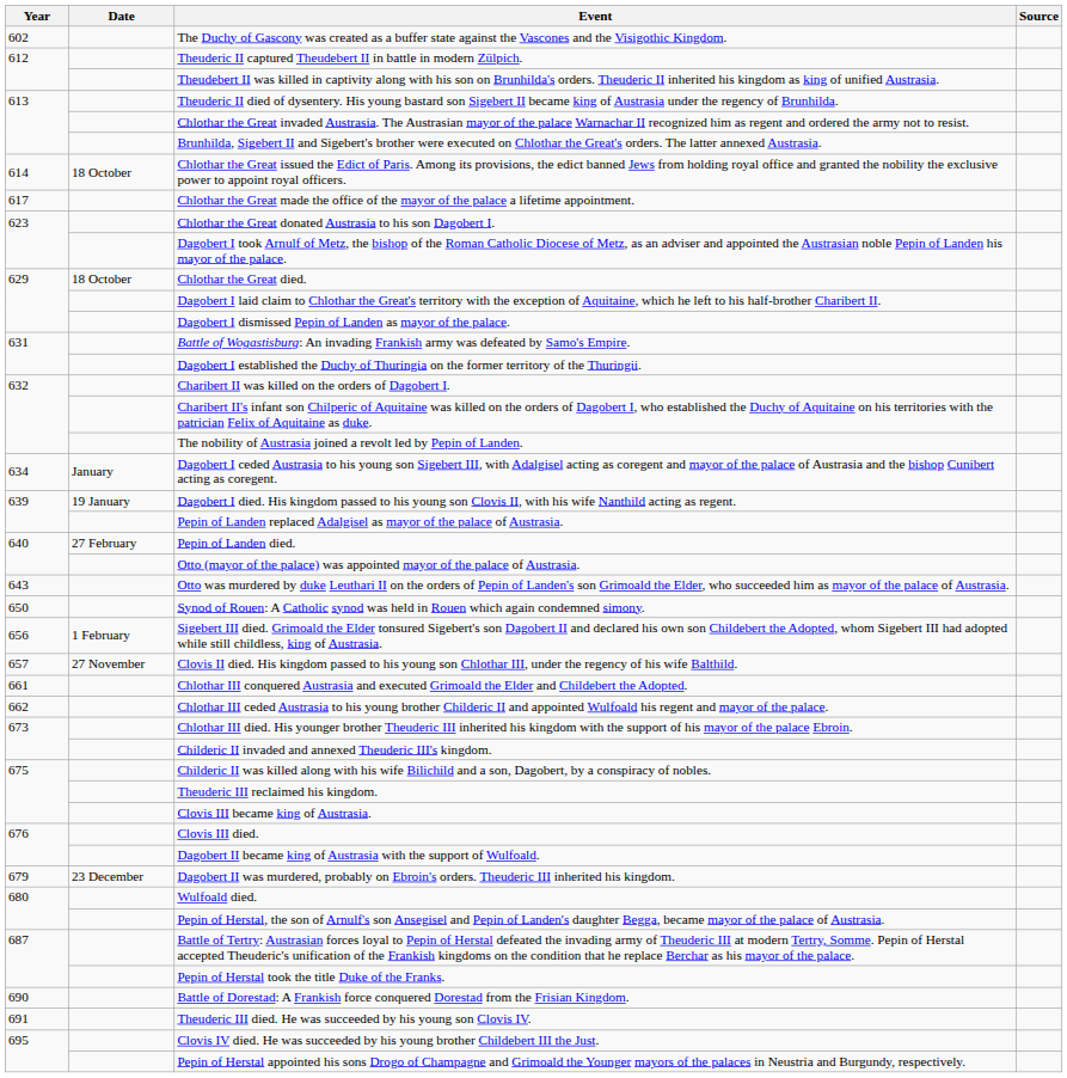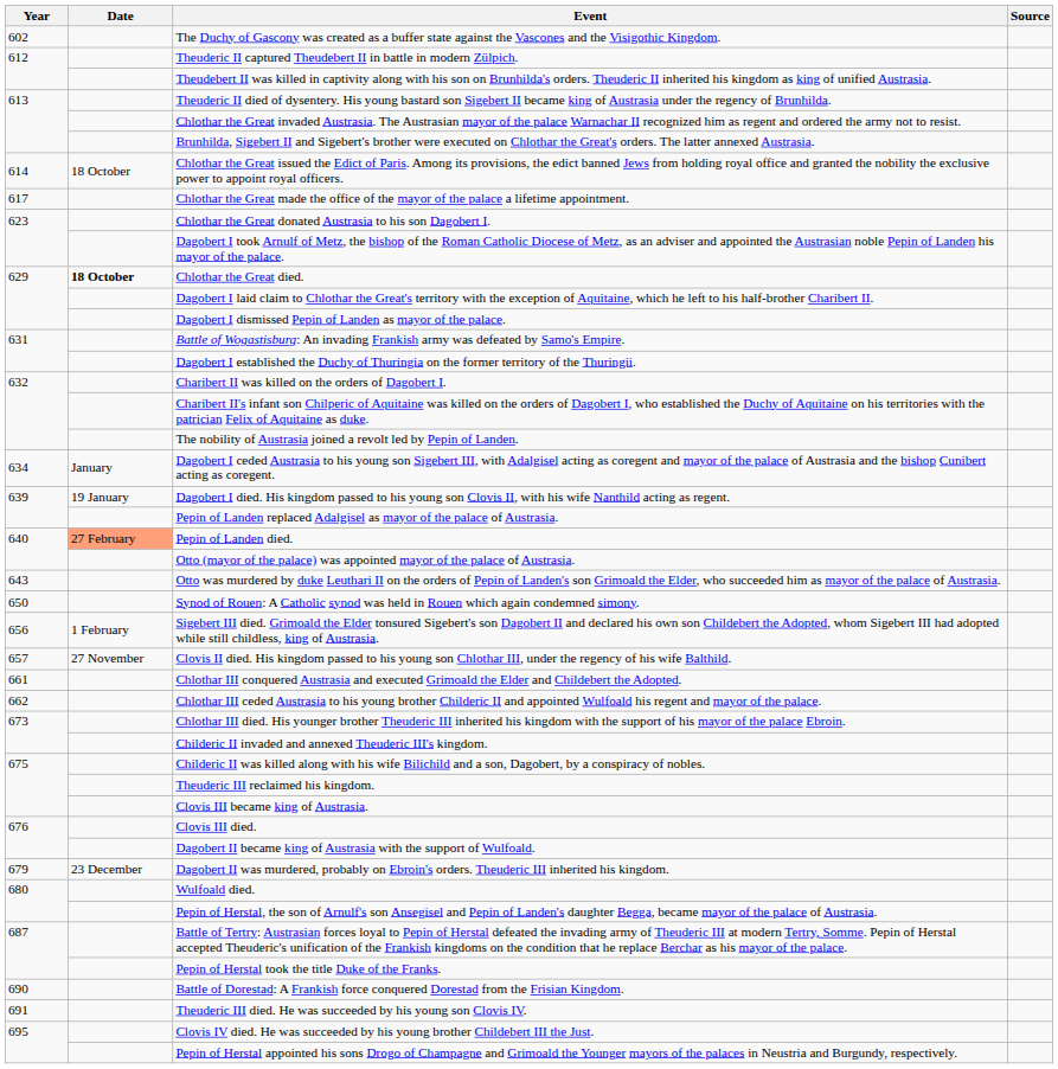Chlothar the Great died. | Date: normal -> bold
Pepin of Landen died. | Date: no background -> lightsalmon background
